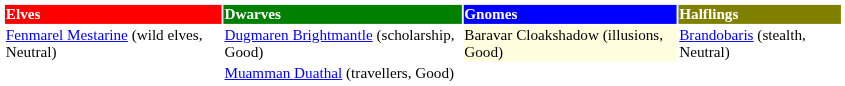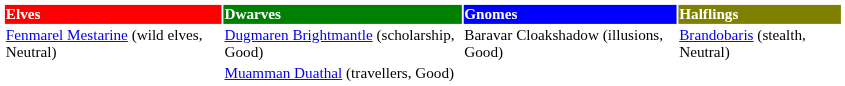Fenmarel Mestarine (wild elves, Neutral) | Gnomes: lightyellow background -> no background
